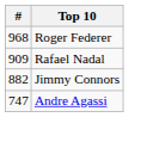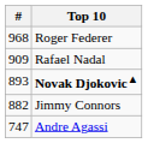+ row: 893 | Novak Djokovic▲
